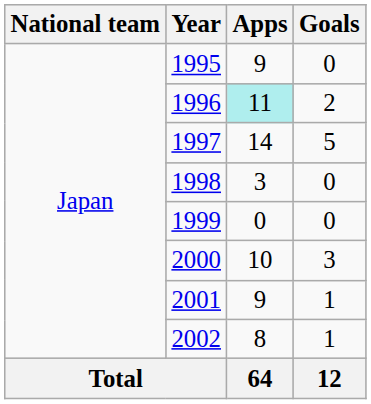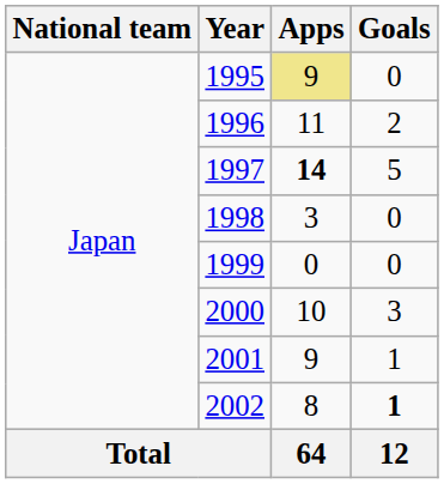1995 | Apps: no background -> khaki background
1996 | Apps: paleturquoise background -> no background
1997 | Apps: normal -> bold
2002 | Goals: normal -> bold
